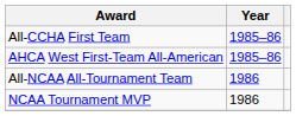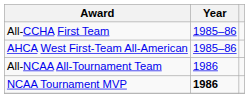NCAA Tournament MVP | Year: normal -> bold
